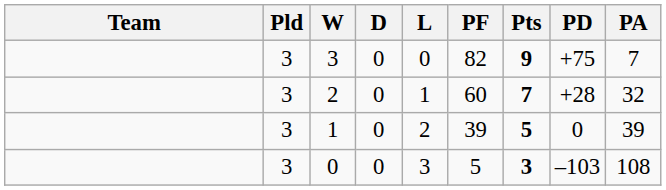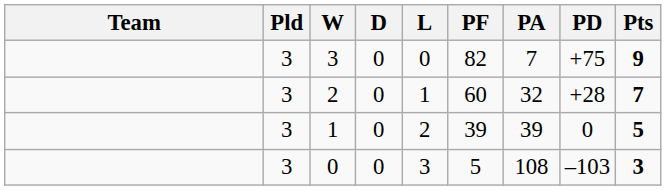columns swapped: PA <-> Pts
